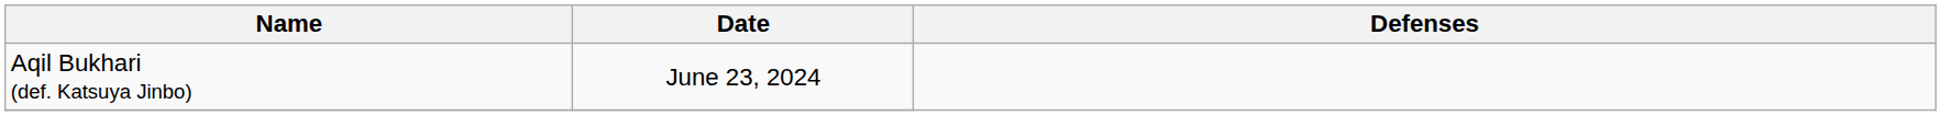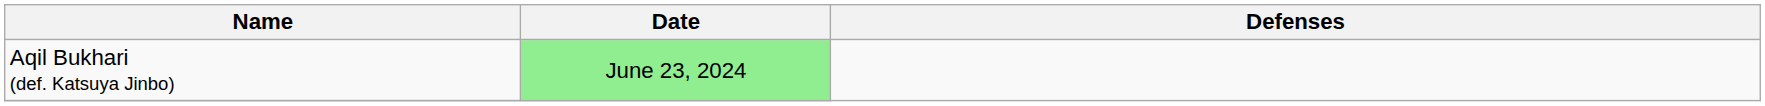Aqil Bukhari (def. Katsuya Jinbo) | Date: no background -> lightgreen background
